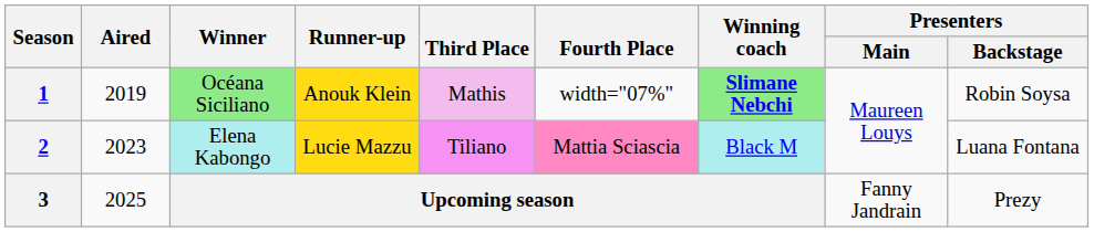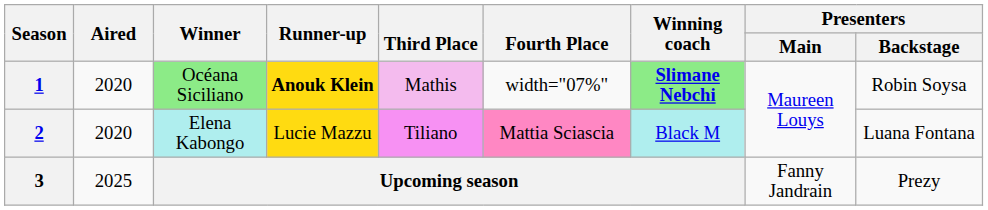1 | Aired: 2019 -> 2020
1 | Runner-up: normal -> bold
2 | Aired: 2023 -> 2020
